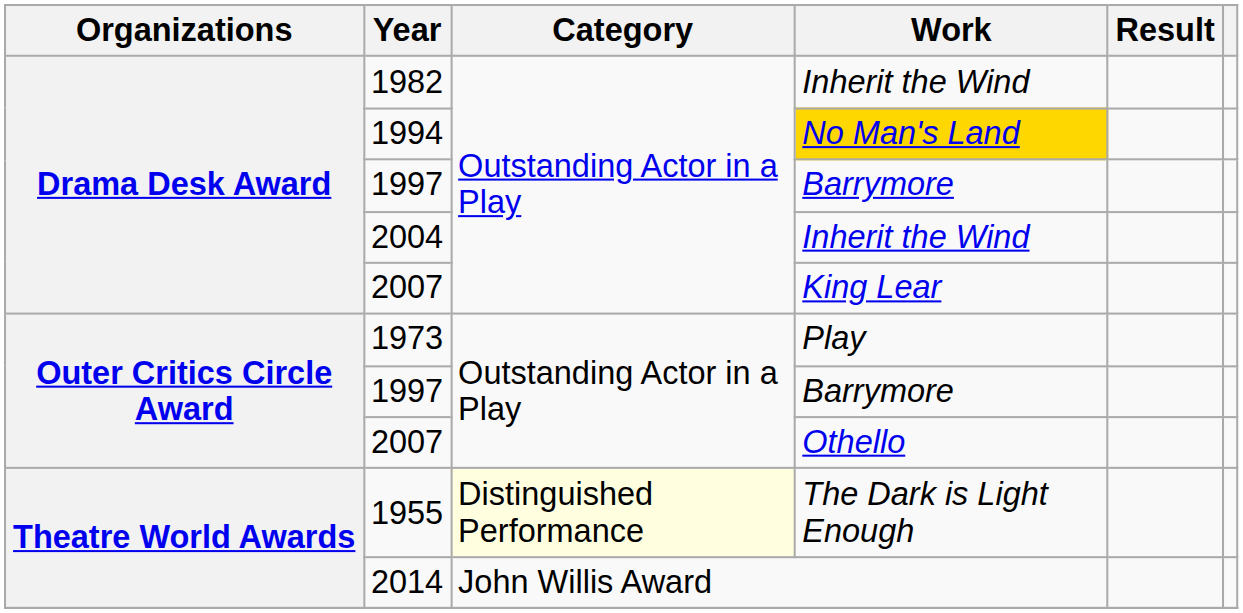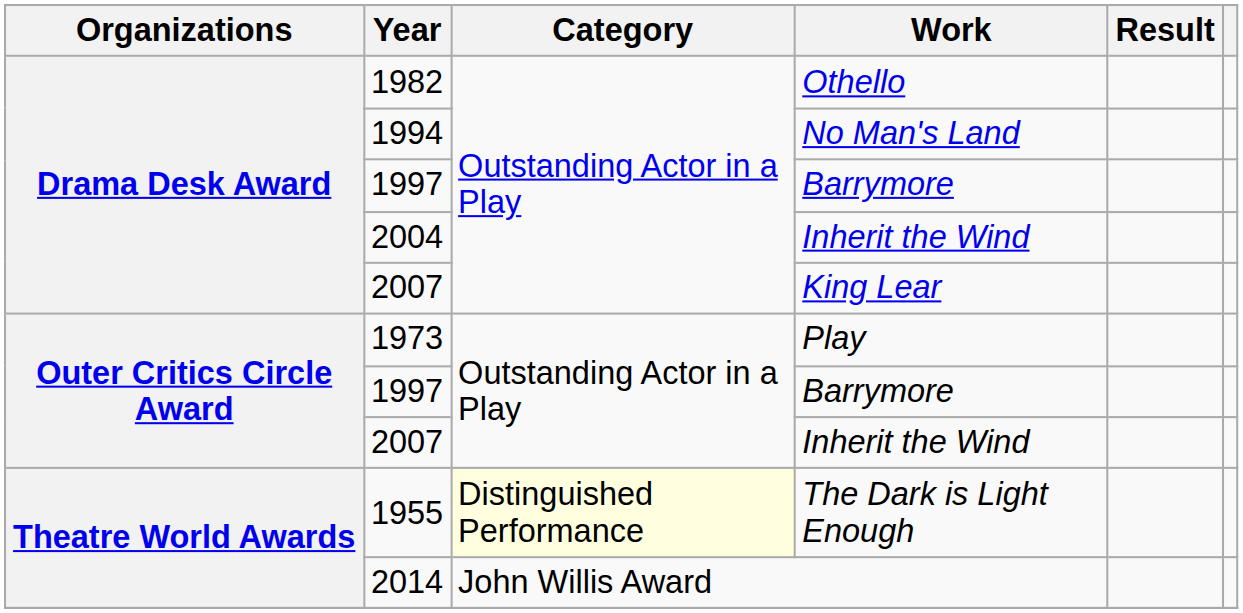1982 | Work: Inherit the Wind -> Othello
1994 | Work: gold background -> no background
Outer Critics Circle Award / 2007 | Work: Othello -> Inherit the Wind
